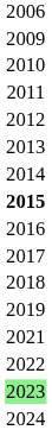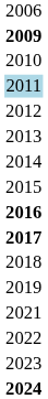2009 | column 1: normal -> bold
2011 | column 1: no background -> lightblue background
2015 | column 1: bold -> normal
2016 | column 1: normal -> bold
2017 | column 1: normal -> bold
2023 | column 1: lightgreen background -> no background
2024 | column 1: normal -> bold
